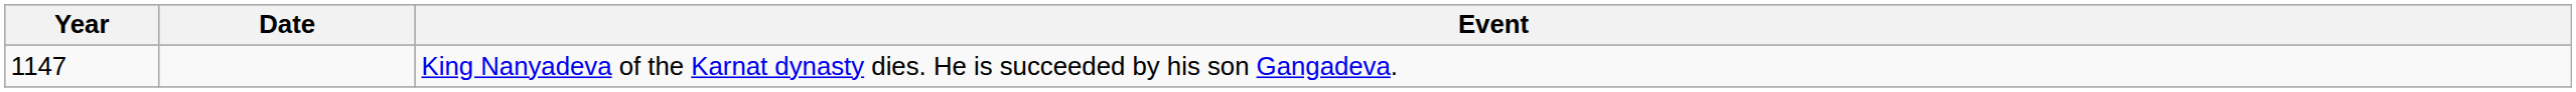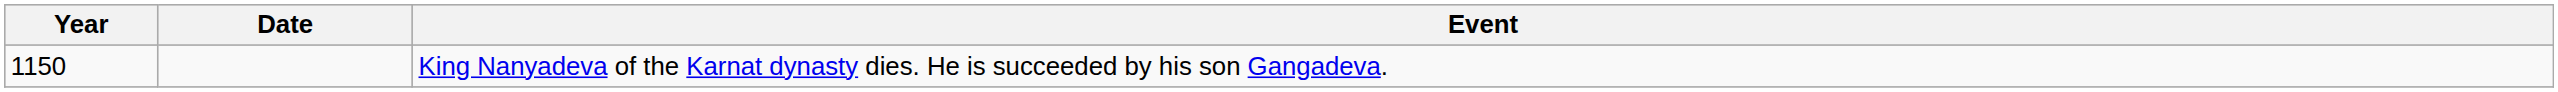row 2 | Year: 1147 -> 1150
